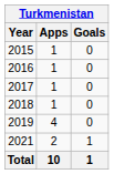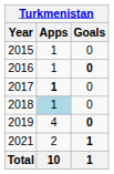2016 | Goals: normal -> bold
2017 | Apps: normal -> bold
2018 | Apps: no background -> lightblue background
2019 | Goals: normal -> bold
2021 | Goals: normal -> bold
